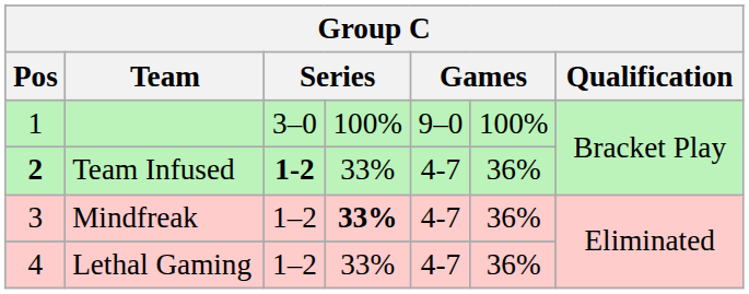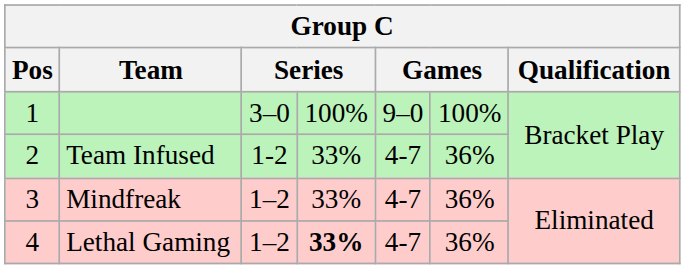Team Infused | Pos: bold -> normal
Team Infused | column 3: bold -> normal
Mindfreak | column 4: bold -> normal
Lethal Gaming | column 4: normal -> bold
